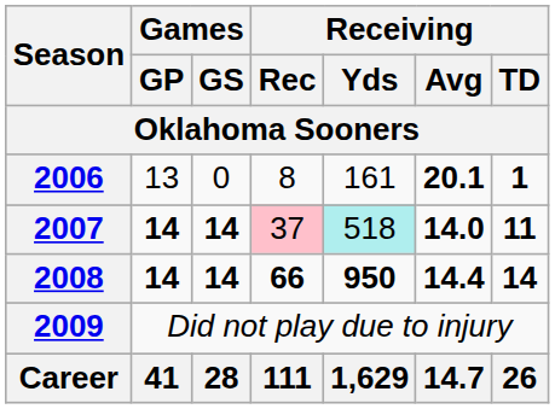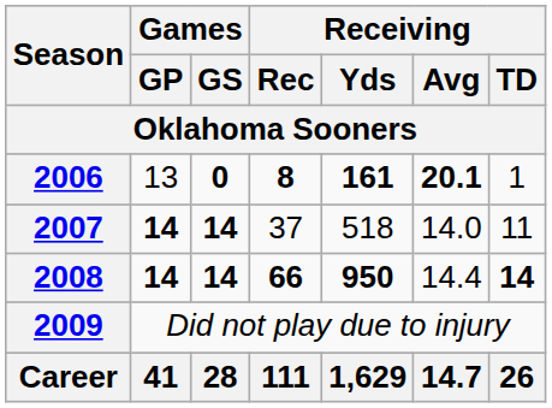2006 | Games / GS: normal -> bold
2006 | Receiving / Rec: normal -> bold
2006 | Receiving / Yds: normal -> bold
2006 | Receiving / TD: bold -> normal
2007 | Receiving / Rec: pink background -> no background
2007 | Receiving / Yds: paleturquoise background -> no background
2007 | Receiving / Avg: bold -> normal
2007 | Receiving / TD: bold -> normal
2008 | Receiving / Avg: bold -> normal
